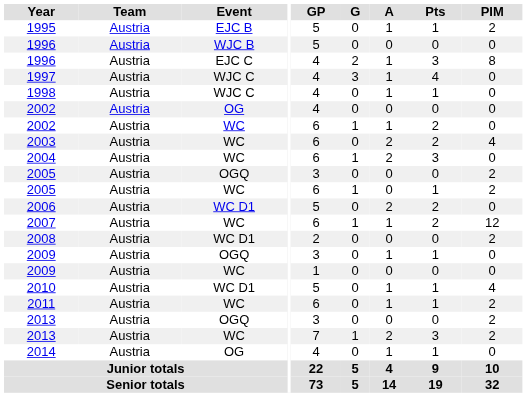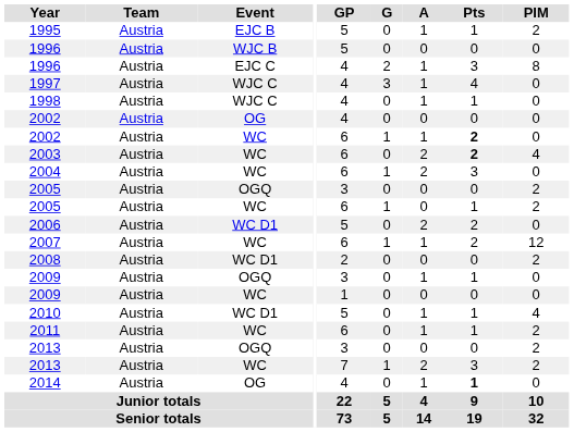2002 / WC | Pts: normal -> bold
2003 | Pts: normal -> bold
2014 | Pts: normal -> bold
